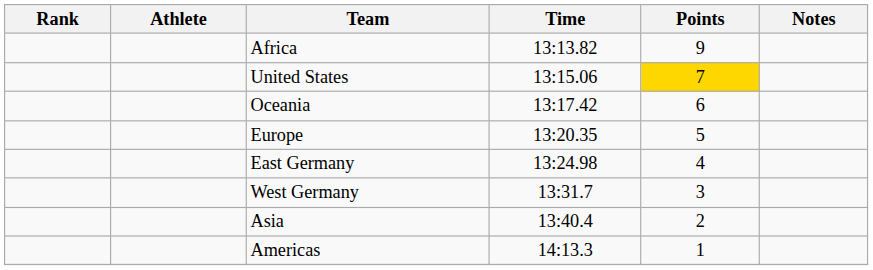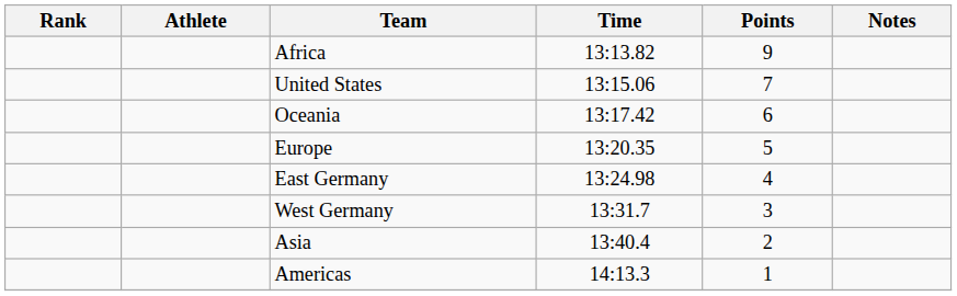United States | Points: gold background -> no background
